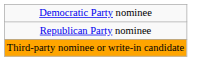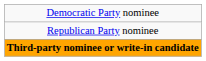row 3 | column 1: normal -> bold
